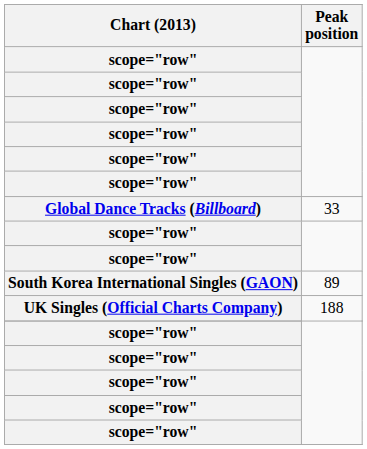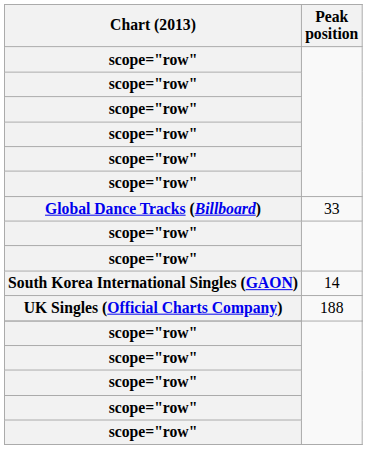South Korea International Singles (GAON) | Peak position: 89 -> 14
